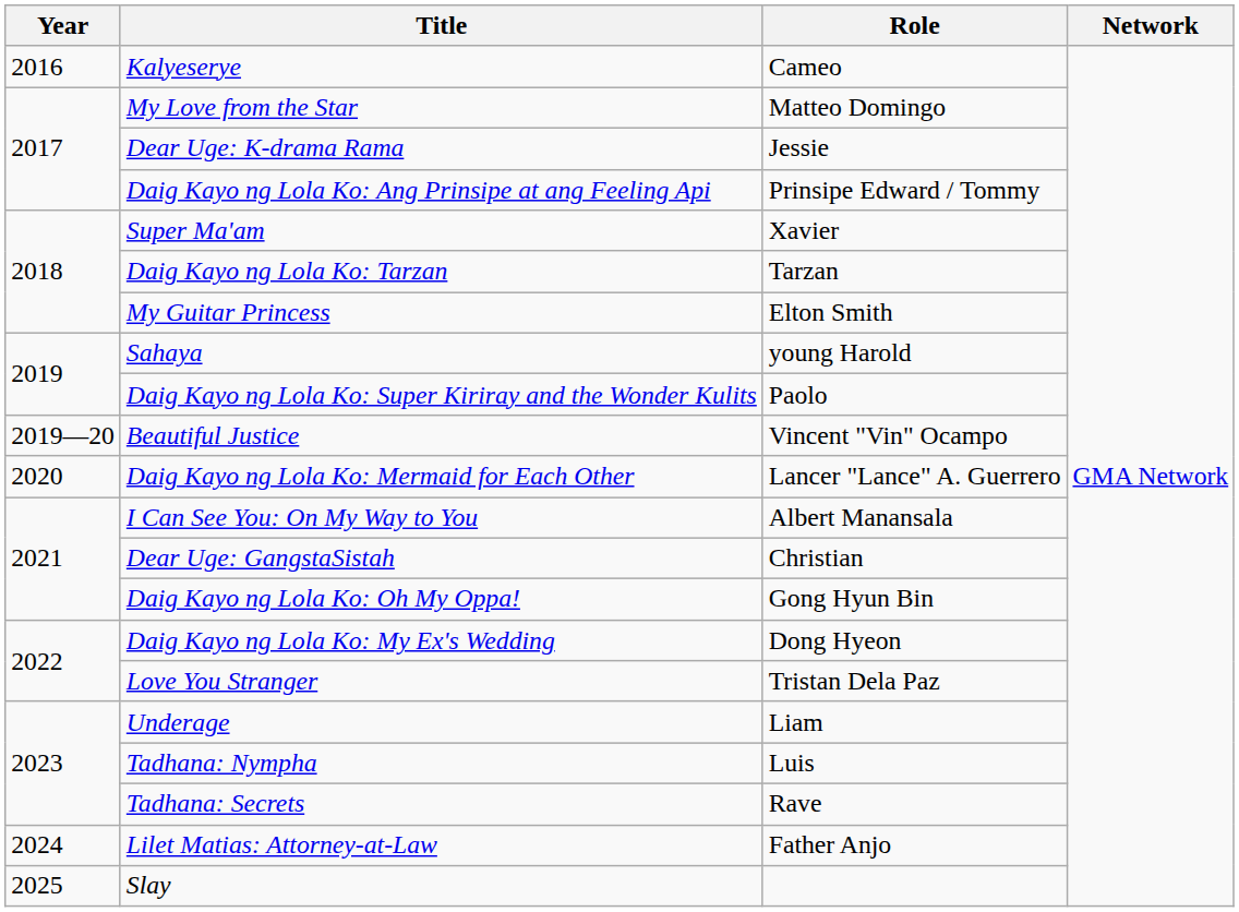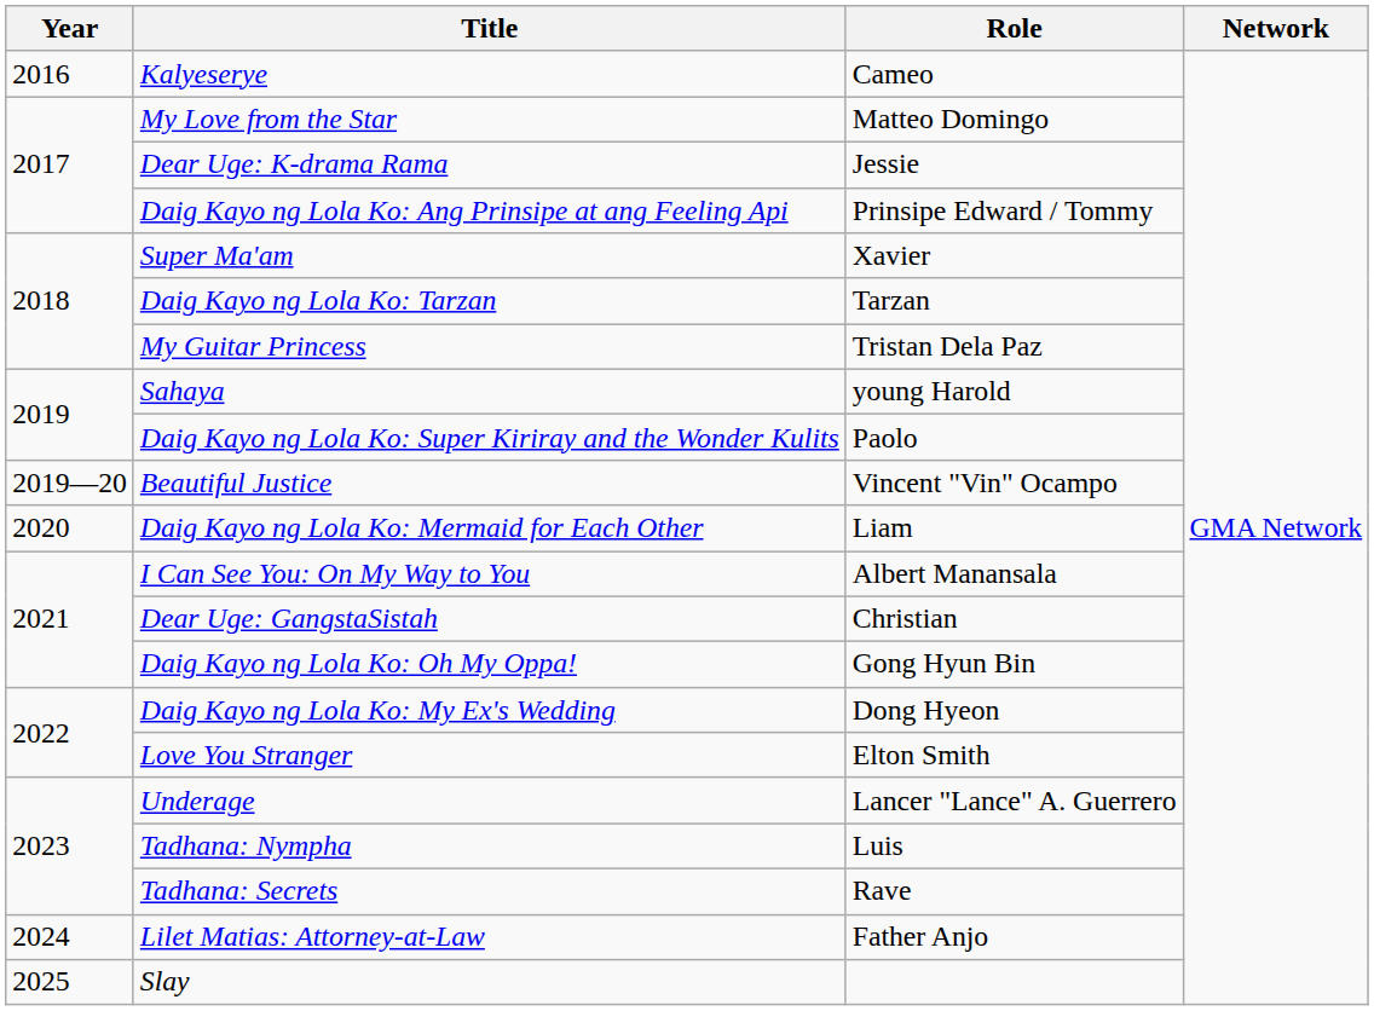My Guitar Princess | Role: Elton Smith -> Tristan Dela Paz
Daig Kayo ng Lola Ko: Mermaid for Each Other | Role: Lancer "Lance" A. Guerrero -> Liam
Love You Stranger | Role: Tristan Dela Paz -> Elton Smith
Underage | Role: Liam -> Lancer "Lance" A. Guerrero
